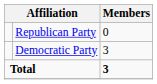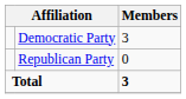rows swapped: Democratic Party <-> Republican Party
